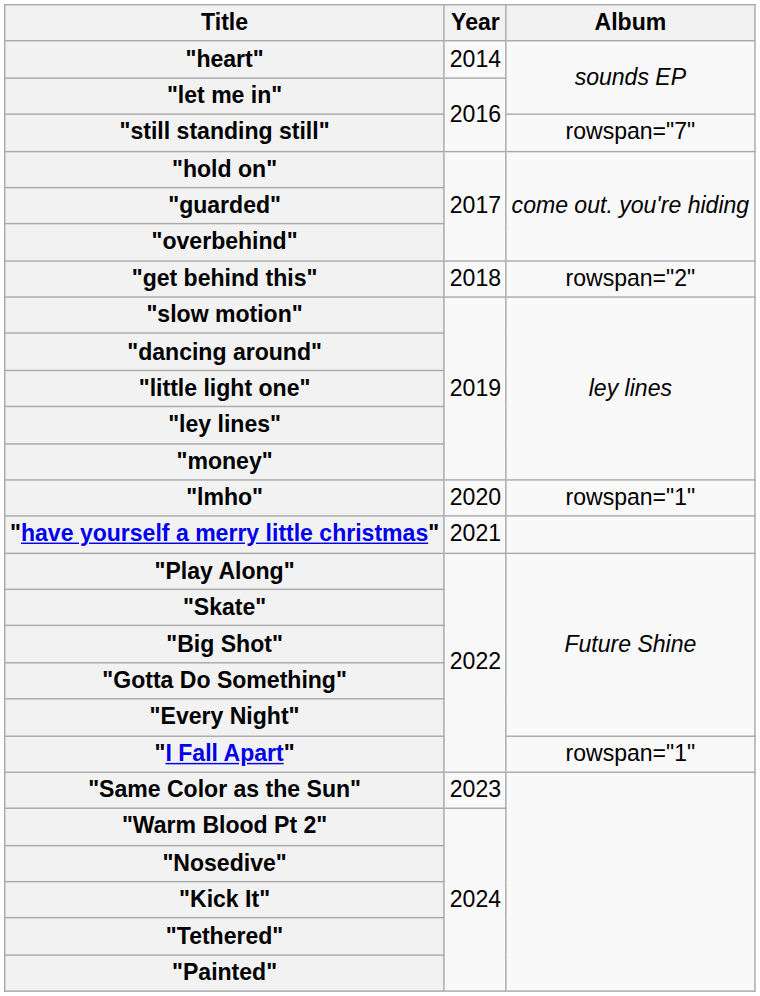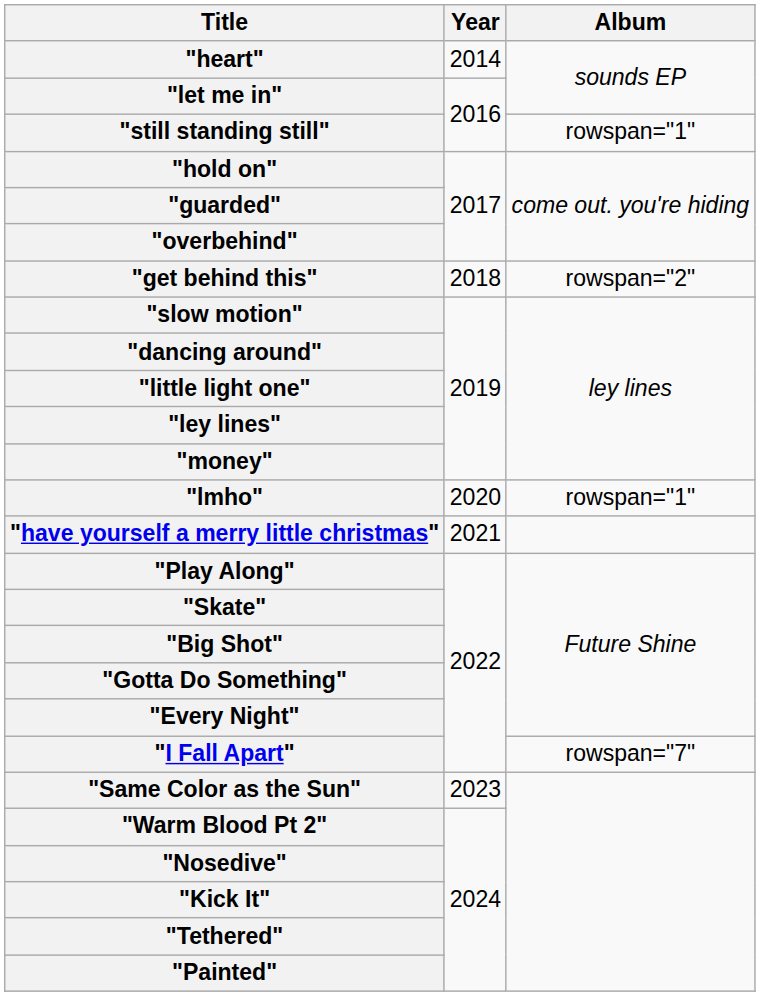"still standing still" | Album: rowspan="7" -> rowspan="1"
"I Fall Apart" | Album: rowspan="1" -> rowspan="7"
